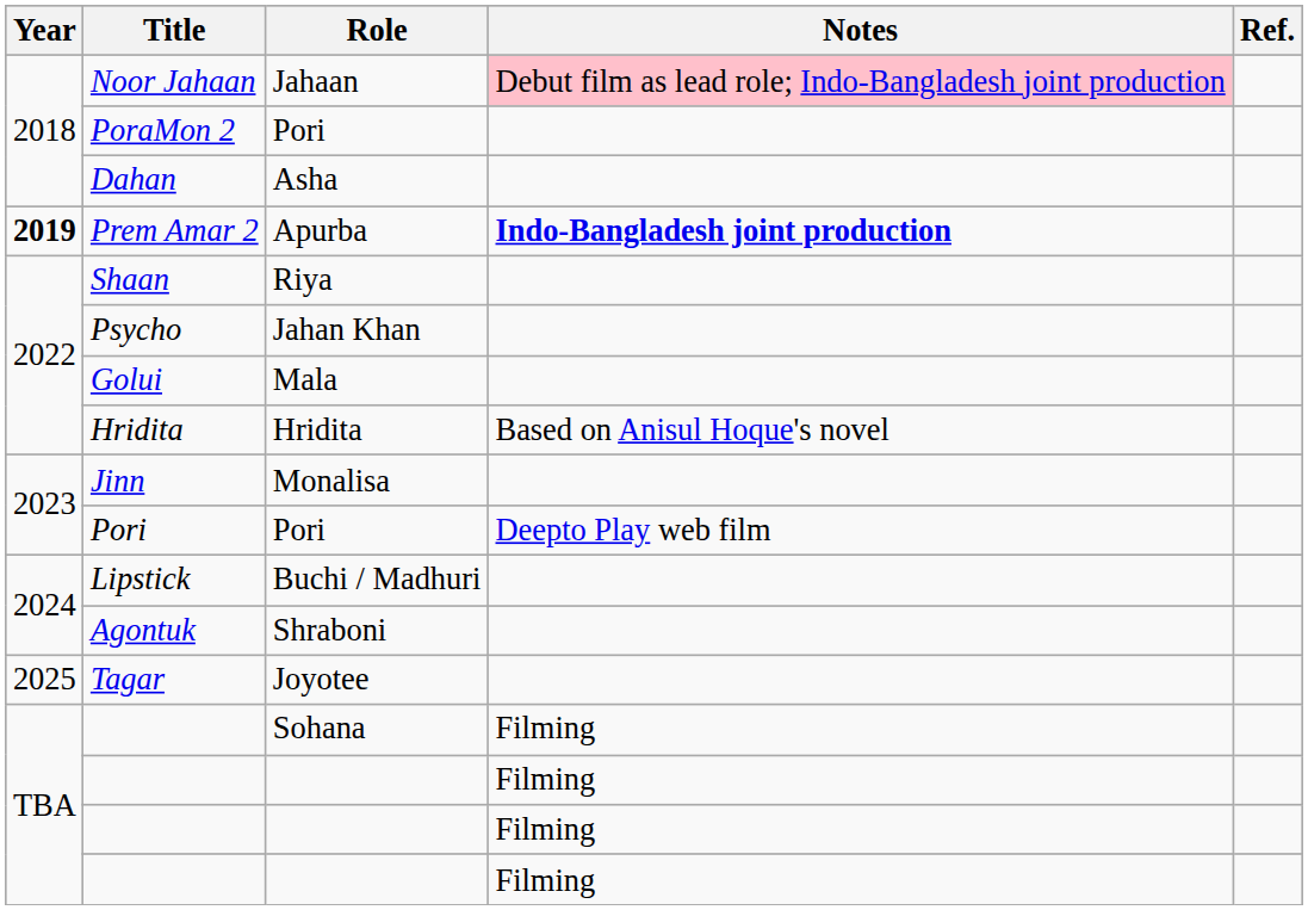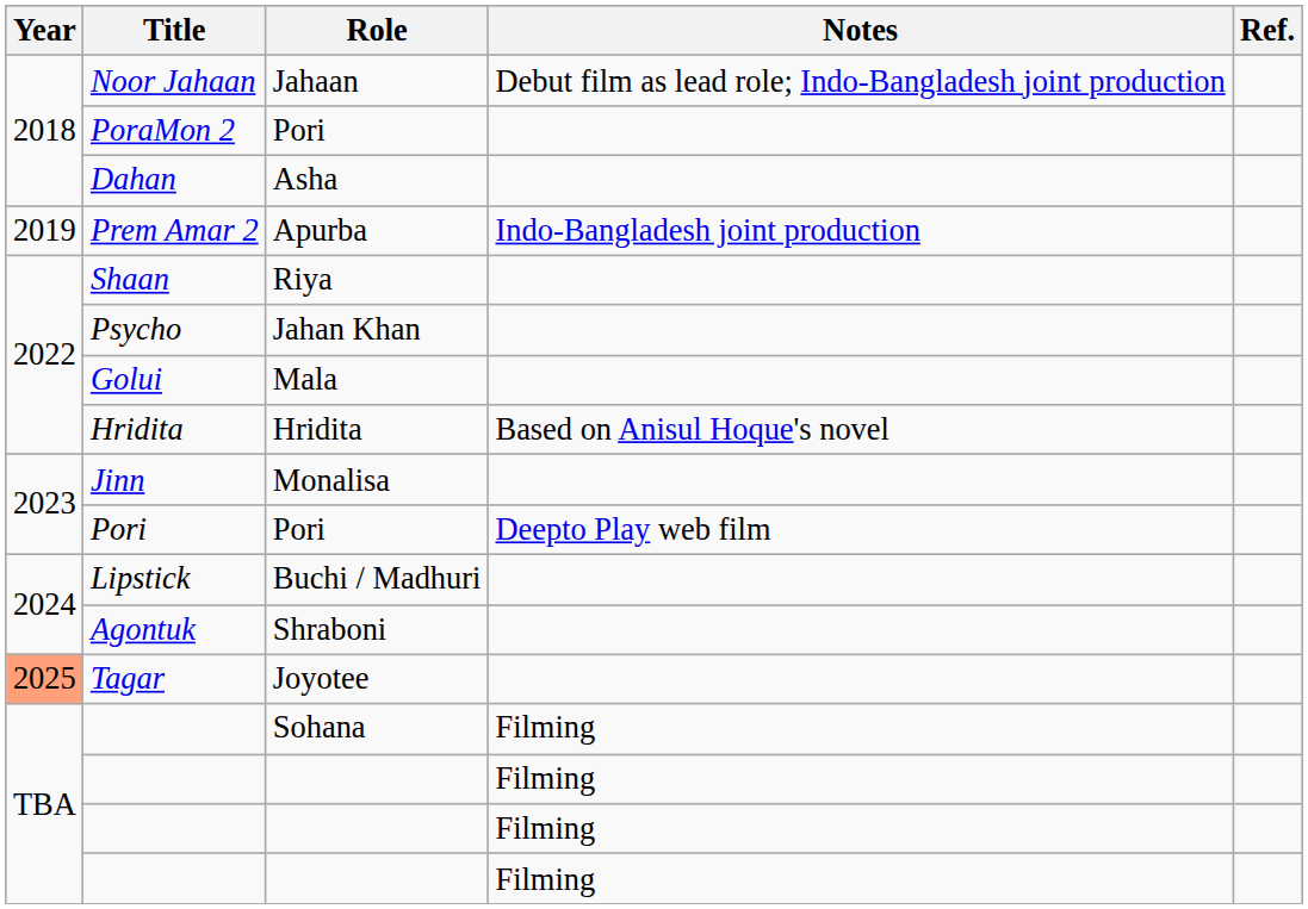Noor Jahaan | Notes: pink background -> no background
Prem Amar 2 | Year: bold -> normal
Prem Amar 2 | Notes: bold -> normal
Tagar | Year: no background -> lightsalmon background
